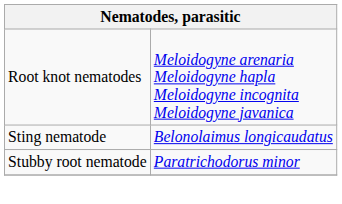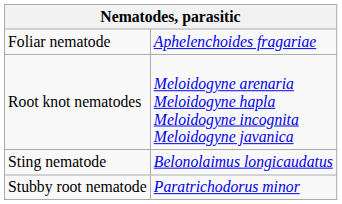+ row: Foliar nematode | Aphelenchoides fragariae
